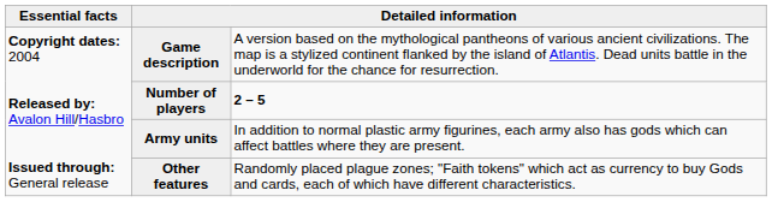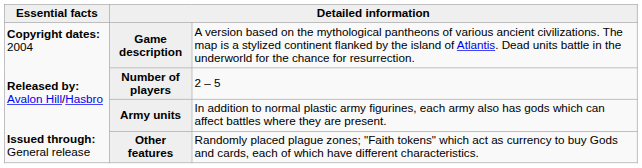Number of players | column 3: bold -> normal
